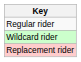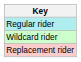row 2 | column 1: no background -> paleturquoise background
